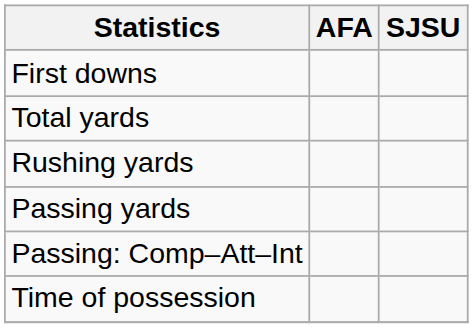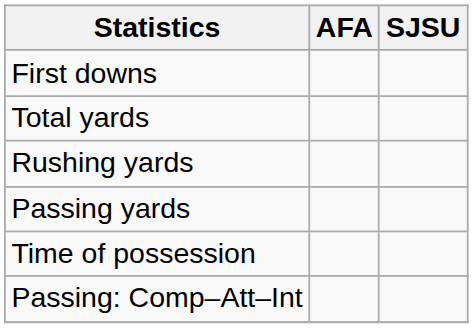rows swapped: Passing: Comp–Att–Int <-> Time of possession
